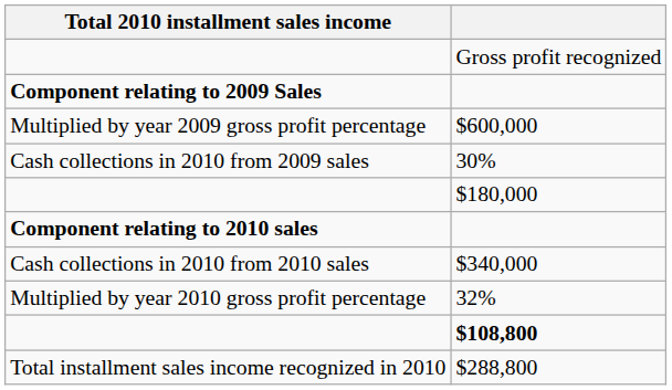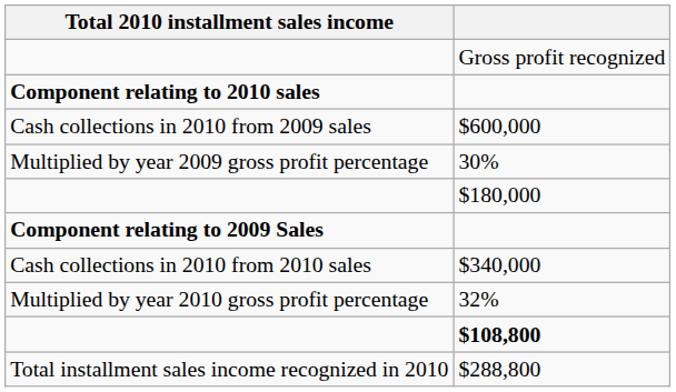row 3 | Total 2010 installment sales income: Component relating to 2009 Sales -> Component relating to 2010 sales
row 4 | Total 2010 installment sales income: Multiplied by year 2009 gross profit percentage -> Cash collections in 2010 from 2009 sales
row 5 | Total 2010 installment sales income: Cash collections in 2010 from 2009 sales -> Multiplied by year 2009 gross profit percentage
row 7 | Total 2010 installment sales income: Component relating to 2010 sales -> Component relating to 2009 Sales
